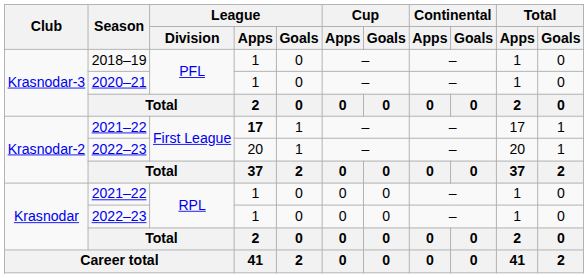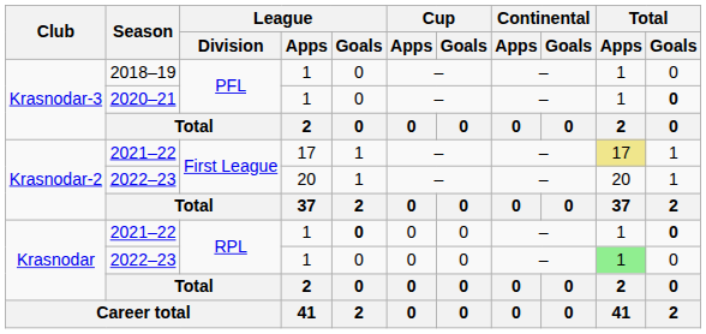2020–21 | Total / Goals: normal -> bold
Krasnodar-2 / 2021–22 | League / Apps: bold -> normal
Krasnodar-2 / 2021–22 | Total / Apps: no background -> khaki background
Krasnodar / 2021–22 | League / Goals: normal -> bold
Krasnodar / 2021–22 | Total / Goals: normal -> bold
Krasnodar / 2022–23 | Total / Apps: no background -> lightgreen background
